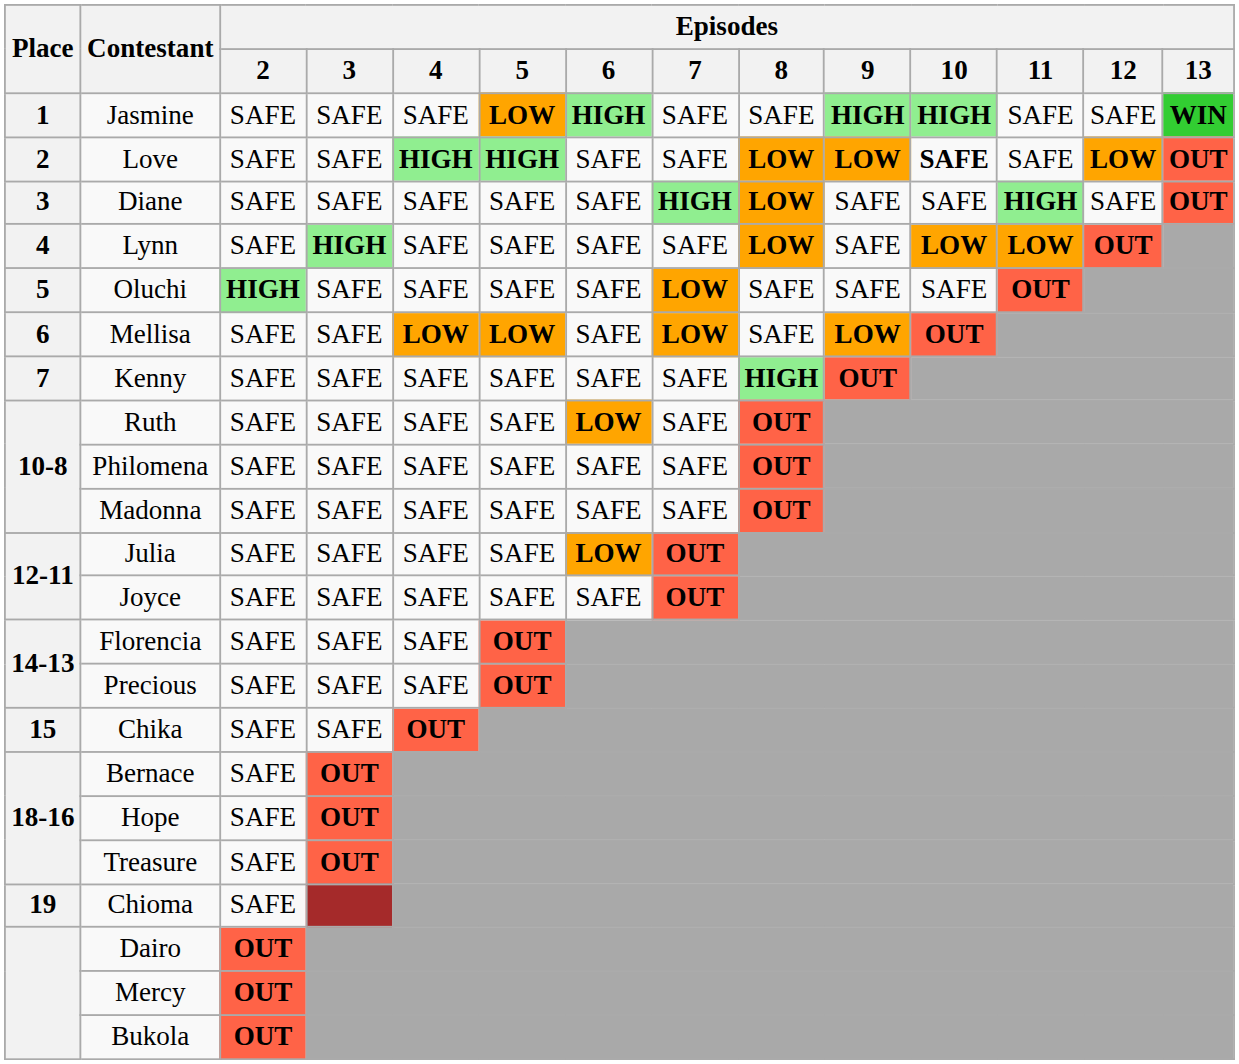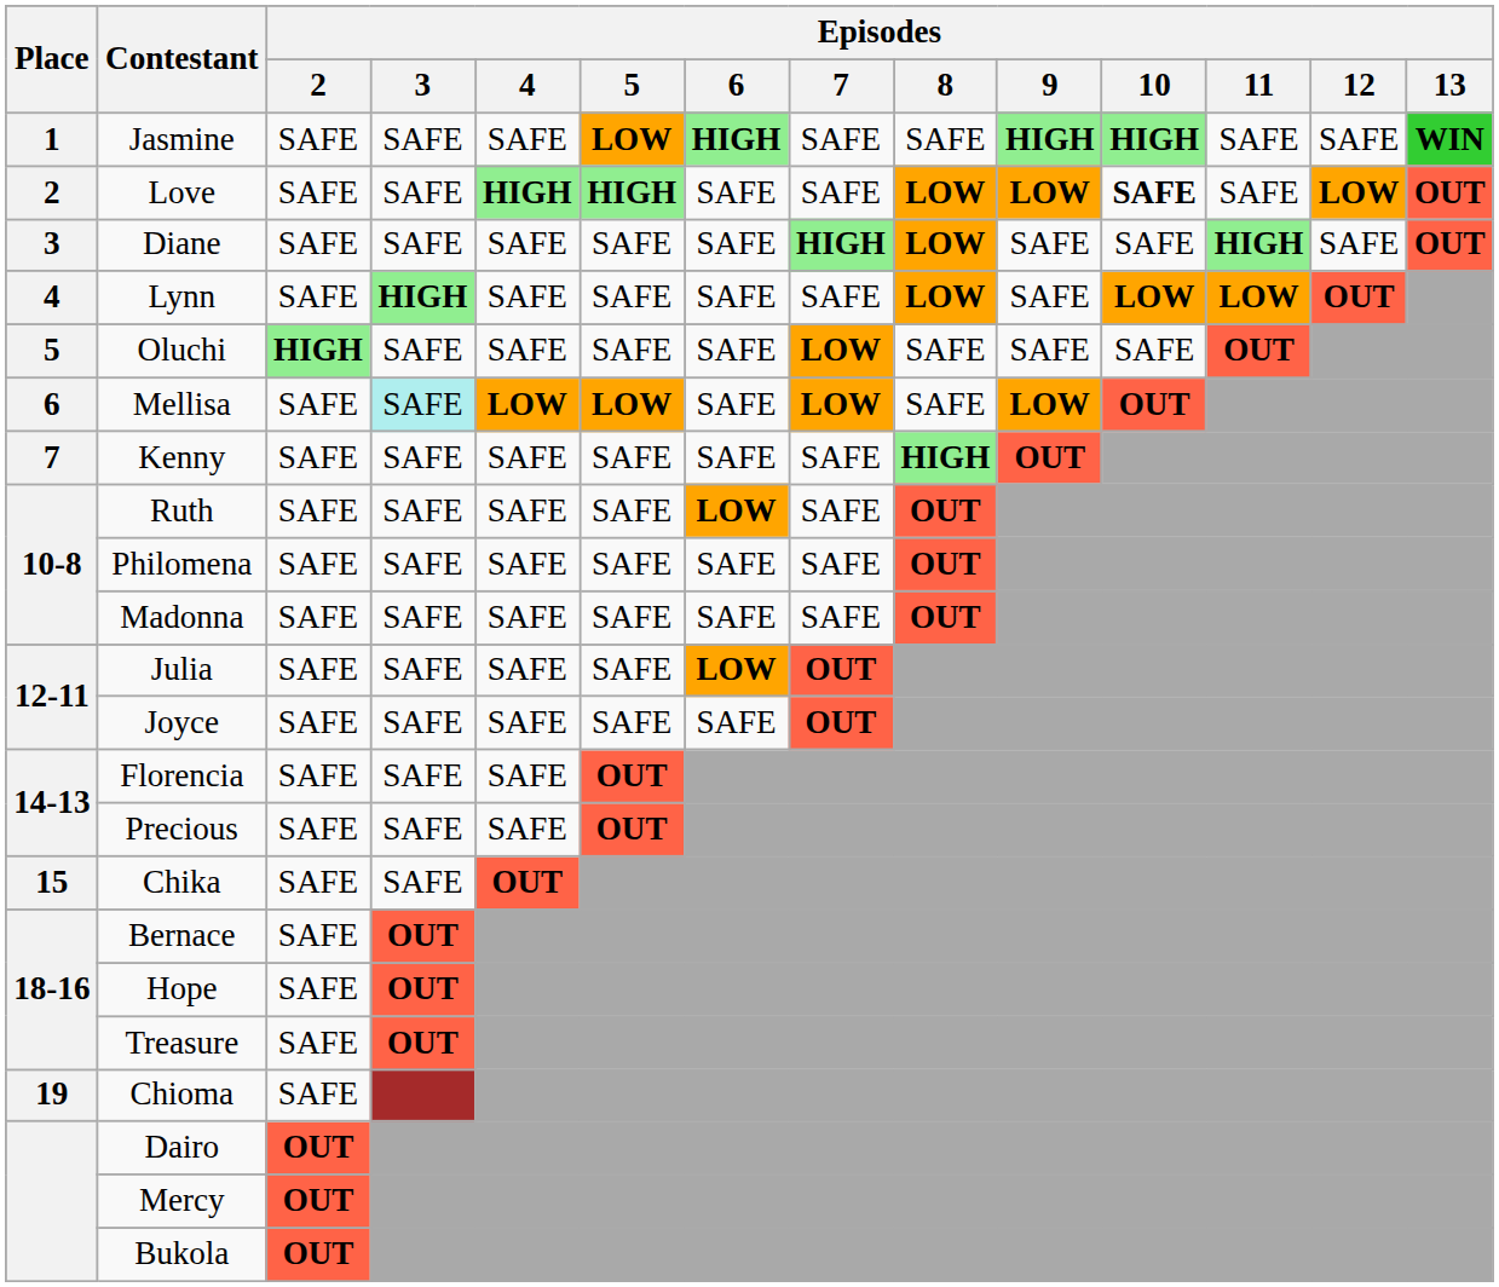Mellisa | Episodes / 3: no background -> paleturquoise background
